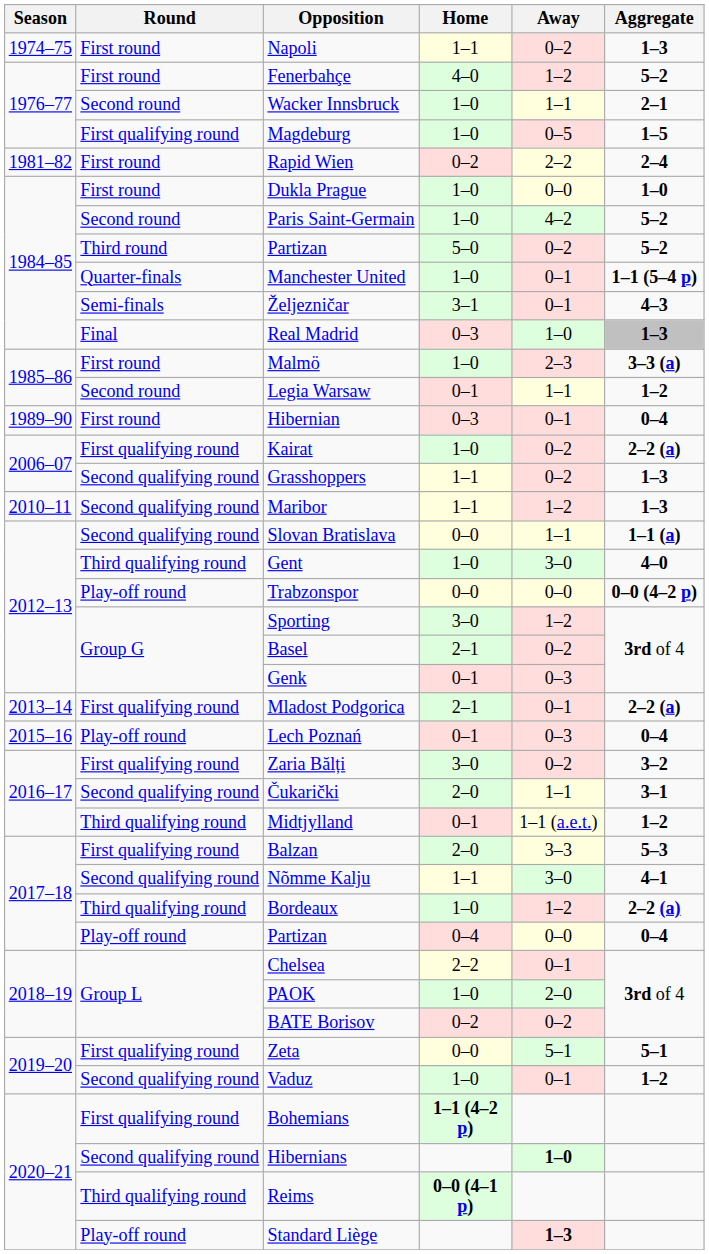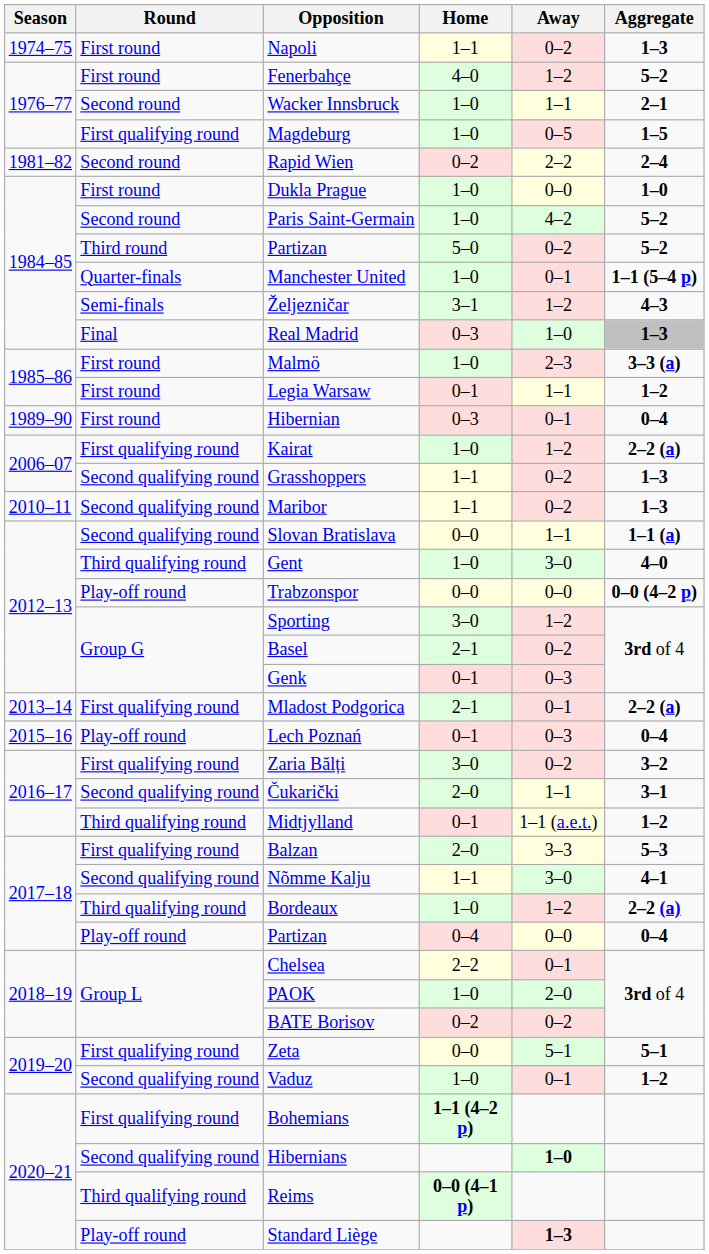Rapid Wien | Round: First round -> Second round
Željezničar | Away: 0–1 -> 1–2
Legia Warsaw | Round: Second round -> First round
Kairat | Away: 0–2 -> 1–2
Maribor | Away: 1–2 -> 0–2
